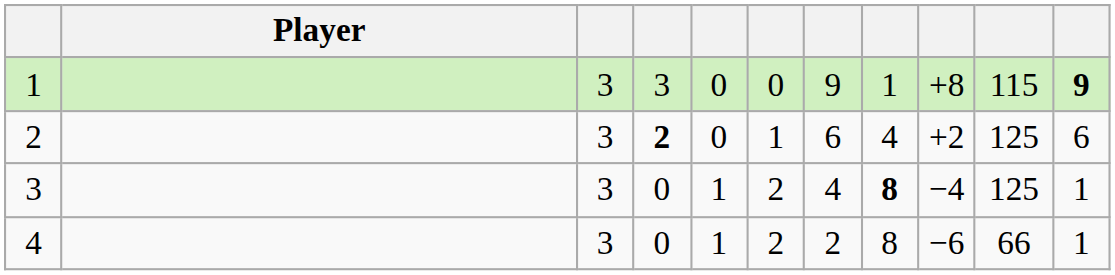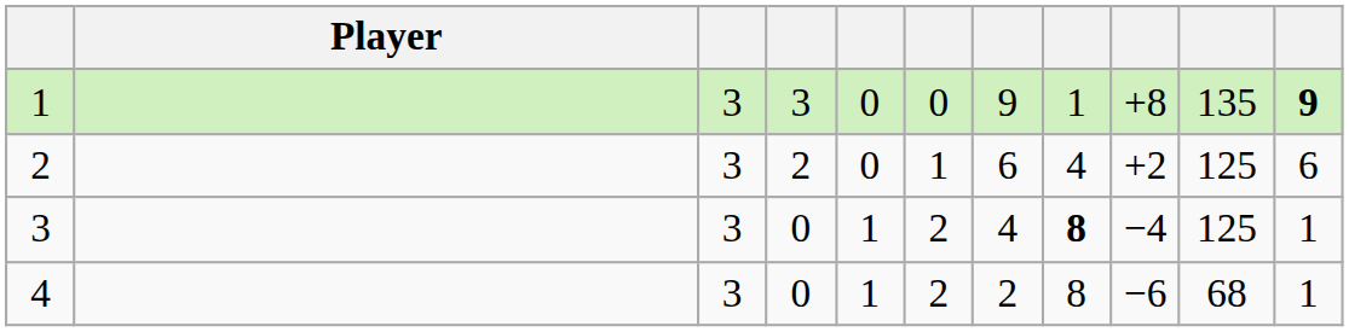row 2 | column 10: 115 -> 135
row 3 | column 4: bold -> normal
row 5 | column 10: 66 -> 68
